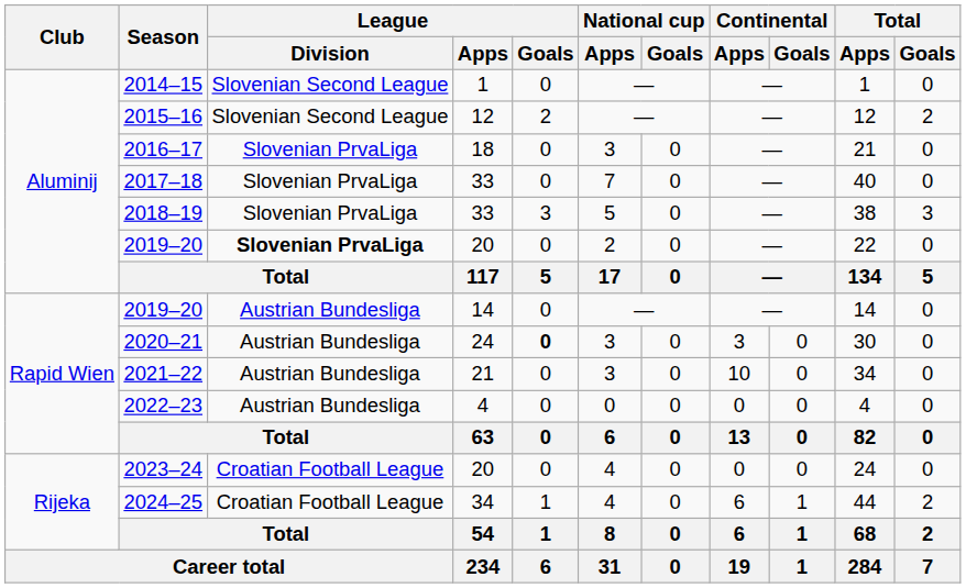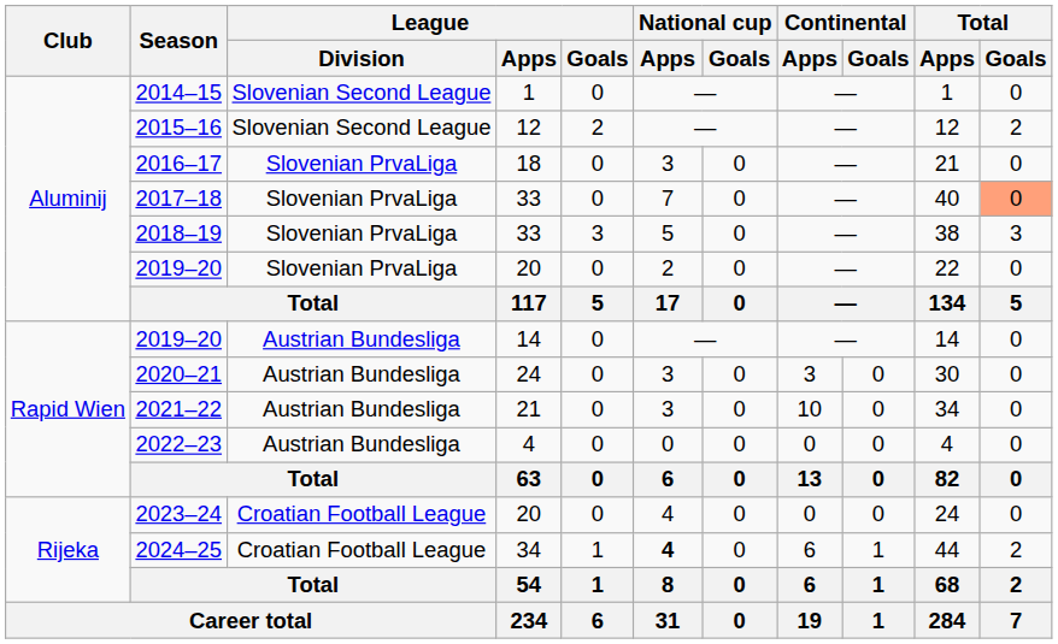2017–18 | Total / Goals: no background -> lightsalmon background
2019–20 / 20 | League / Division: bold -> normal
2020–21 | League / Goals: bold -> normal
2024–25 | National cup / Apps: normal -> bold
